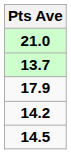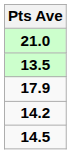row 3 | column 1: 13.7 -> 13.5
